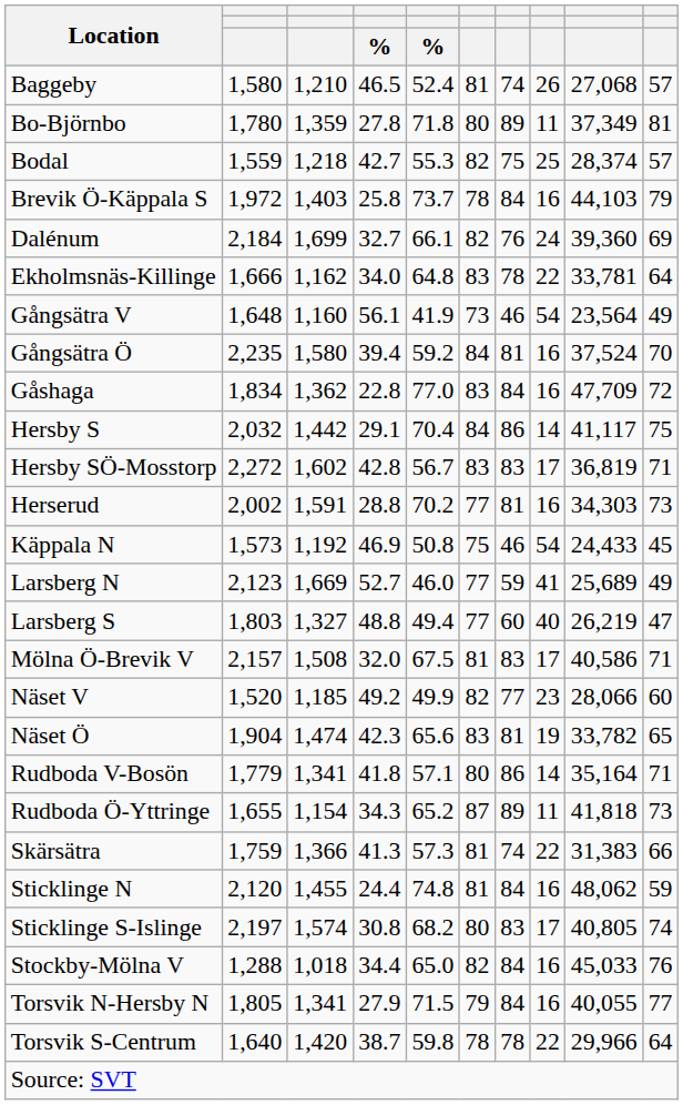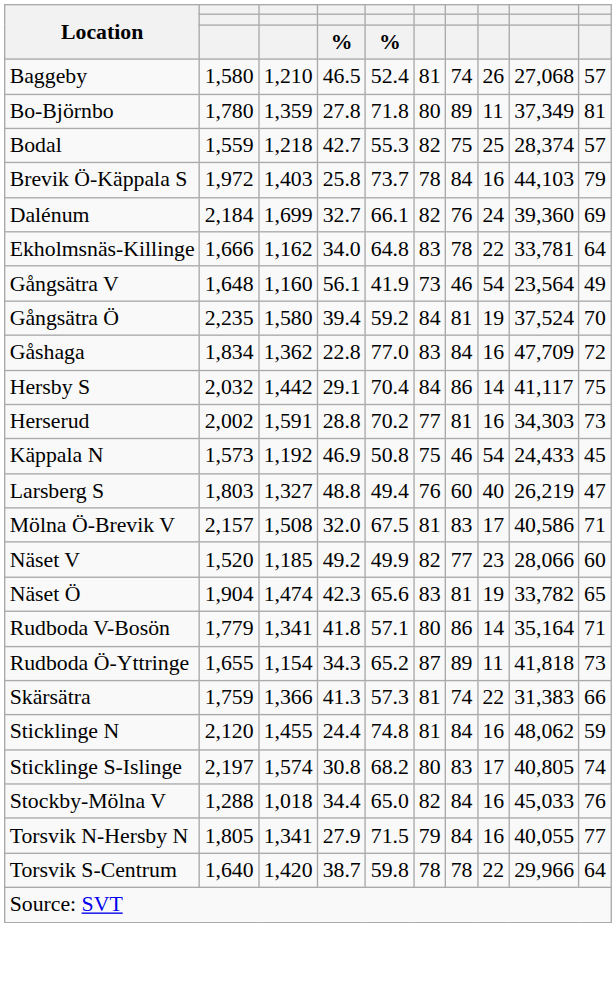Gångsätra Ö | column 8: 16 -> 19
- row: Hersby SÖ-Mosstorp | 2,272 | 1,602 | 42.8 | 56.7 | 83 | 83 | 17 | 36,819 | 71
- row: Larsberg N | 2,123 | 1,669 | 52.7 | 46.0 | 77 | 59 | 41 | 25,689 | 49
Larsberg S | column 6: 77 -> 76
